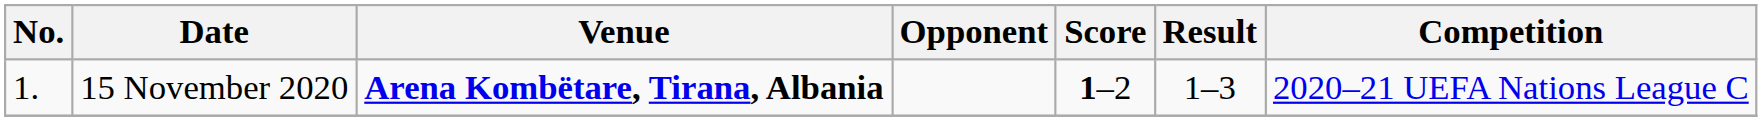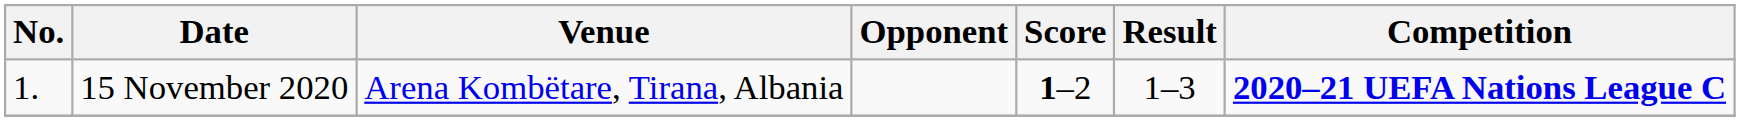15 November 2020 | Venue: bold -> normal
15 November 2020 | Competition: normal -> bold
